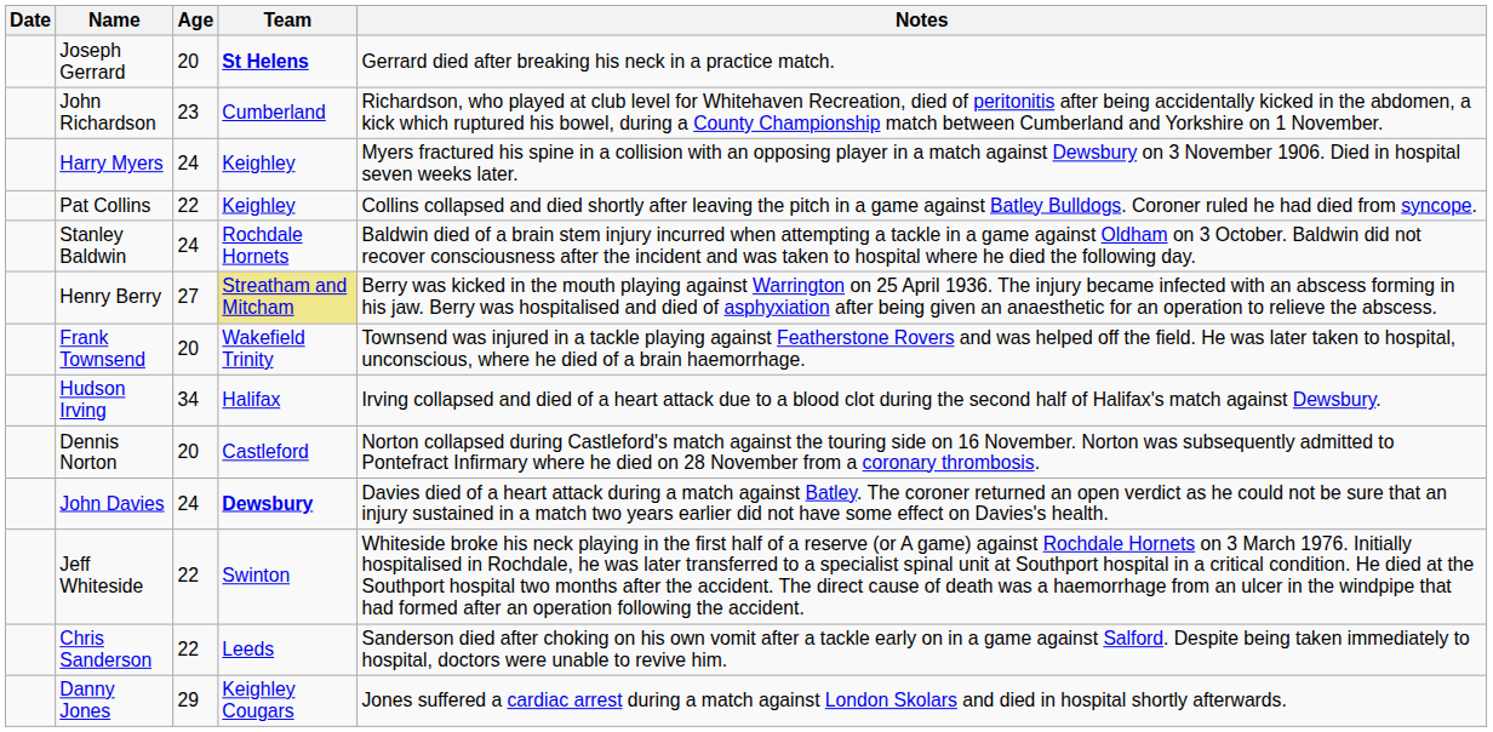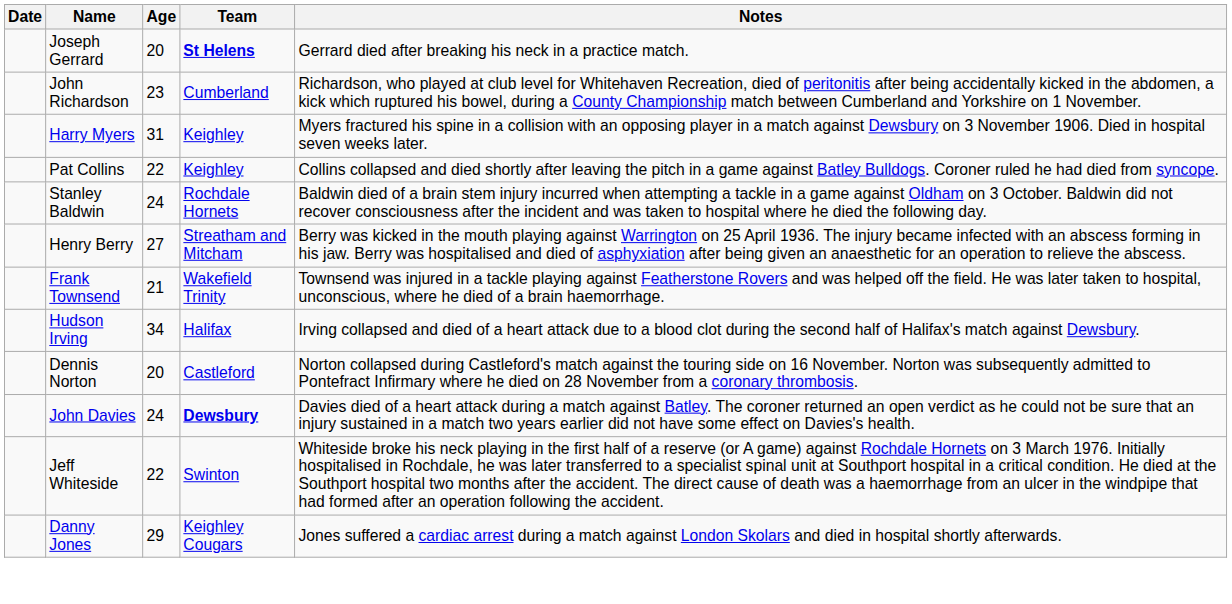Harry Myers | Age: 24 -> 31
Henry Berry | Team: khaki background -> no background
Frank Townsend | Age: 20 -> 21
- row: Chris Sanderson | 22 | Leeds | Sanderson died after choking on his own vomit after a tackle early on in a game against Salford. Despite being taken immediately to hospital, doctors were unable to revive him.
